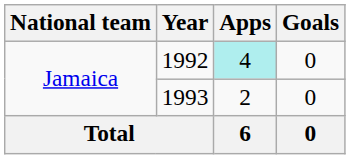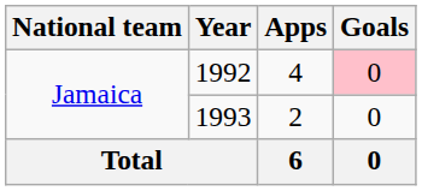1992 | Apps: paleturquoise background -> no background
1992 | Goals: no background -> pink background
